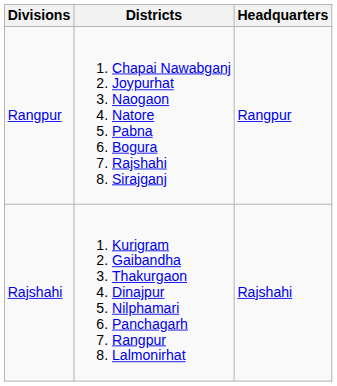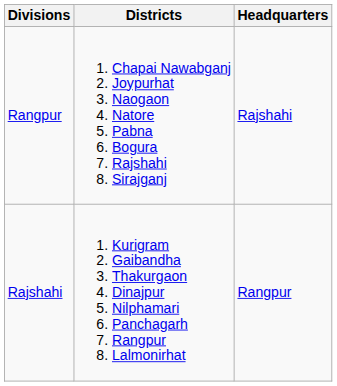row 2 | Headquarters: Rangpur -> Rajshahi
row 3 | Headquarters: Rajshahi -> Rangpur
